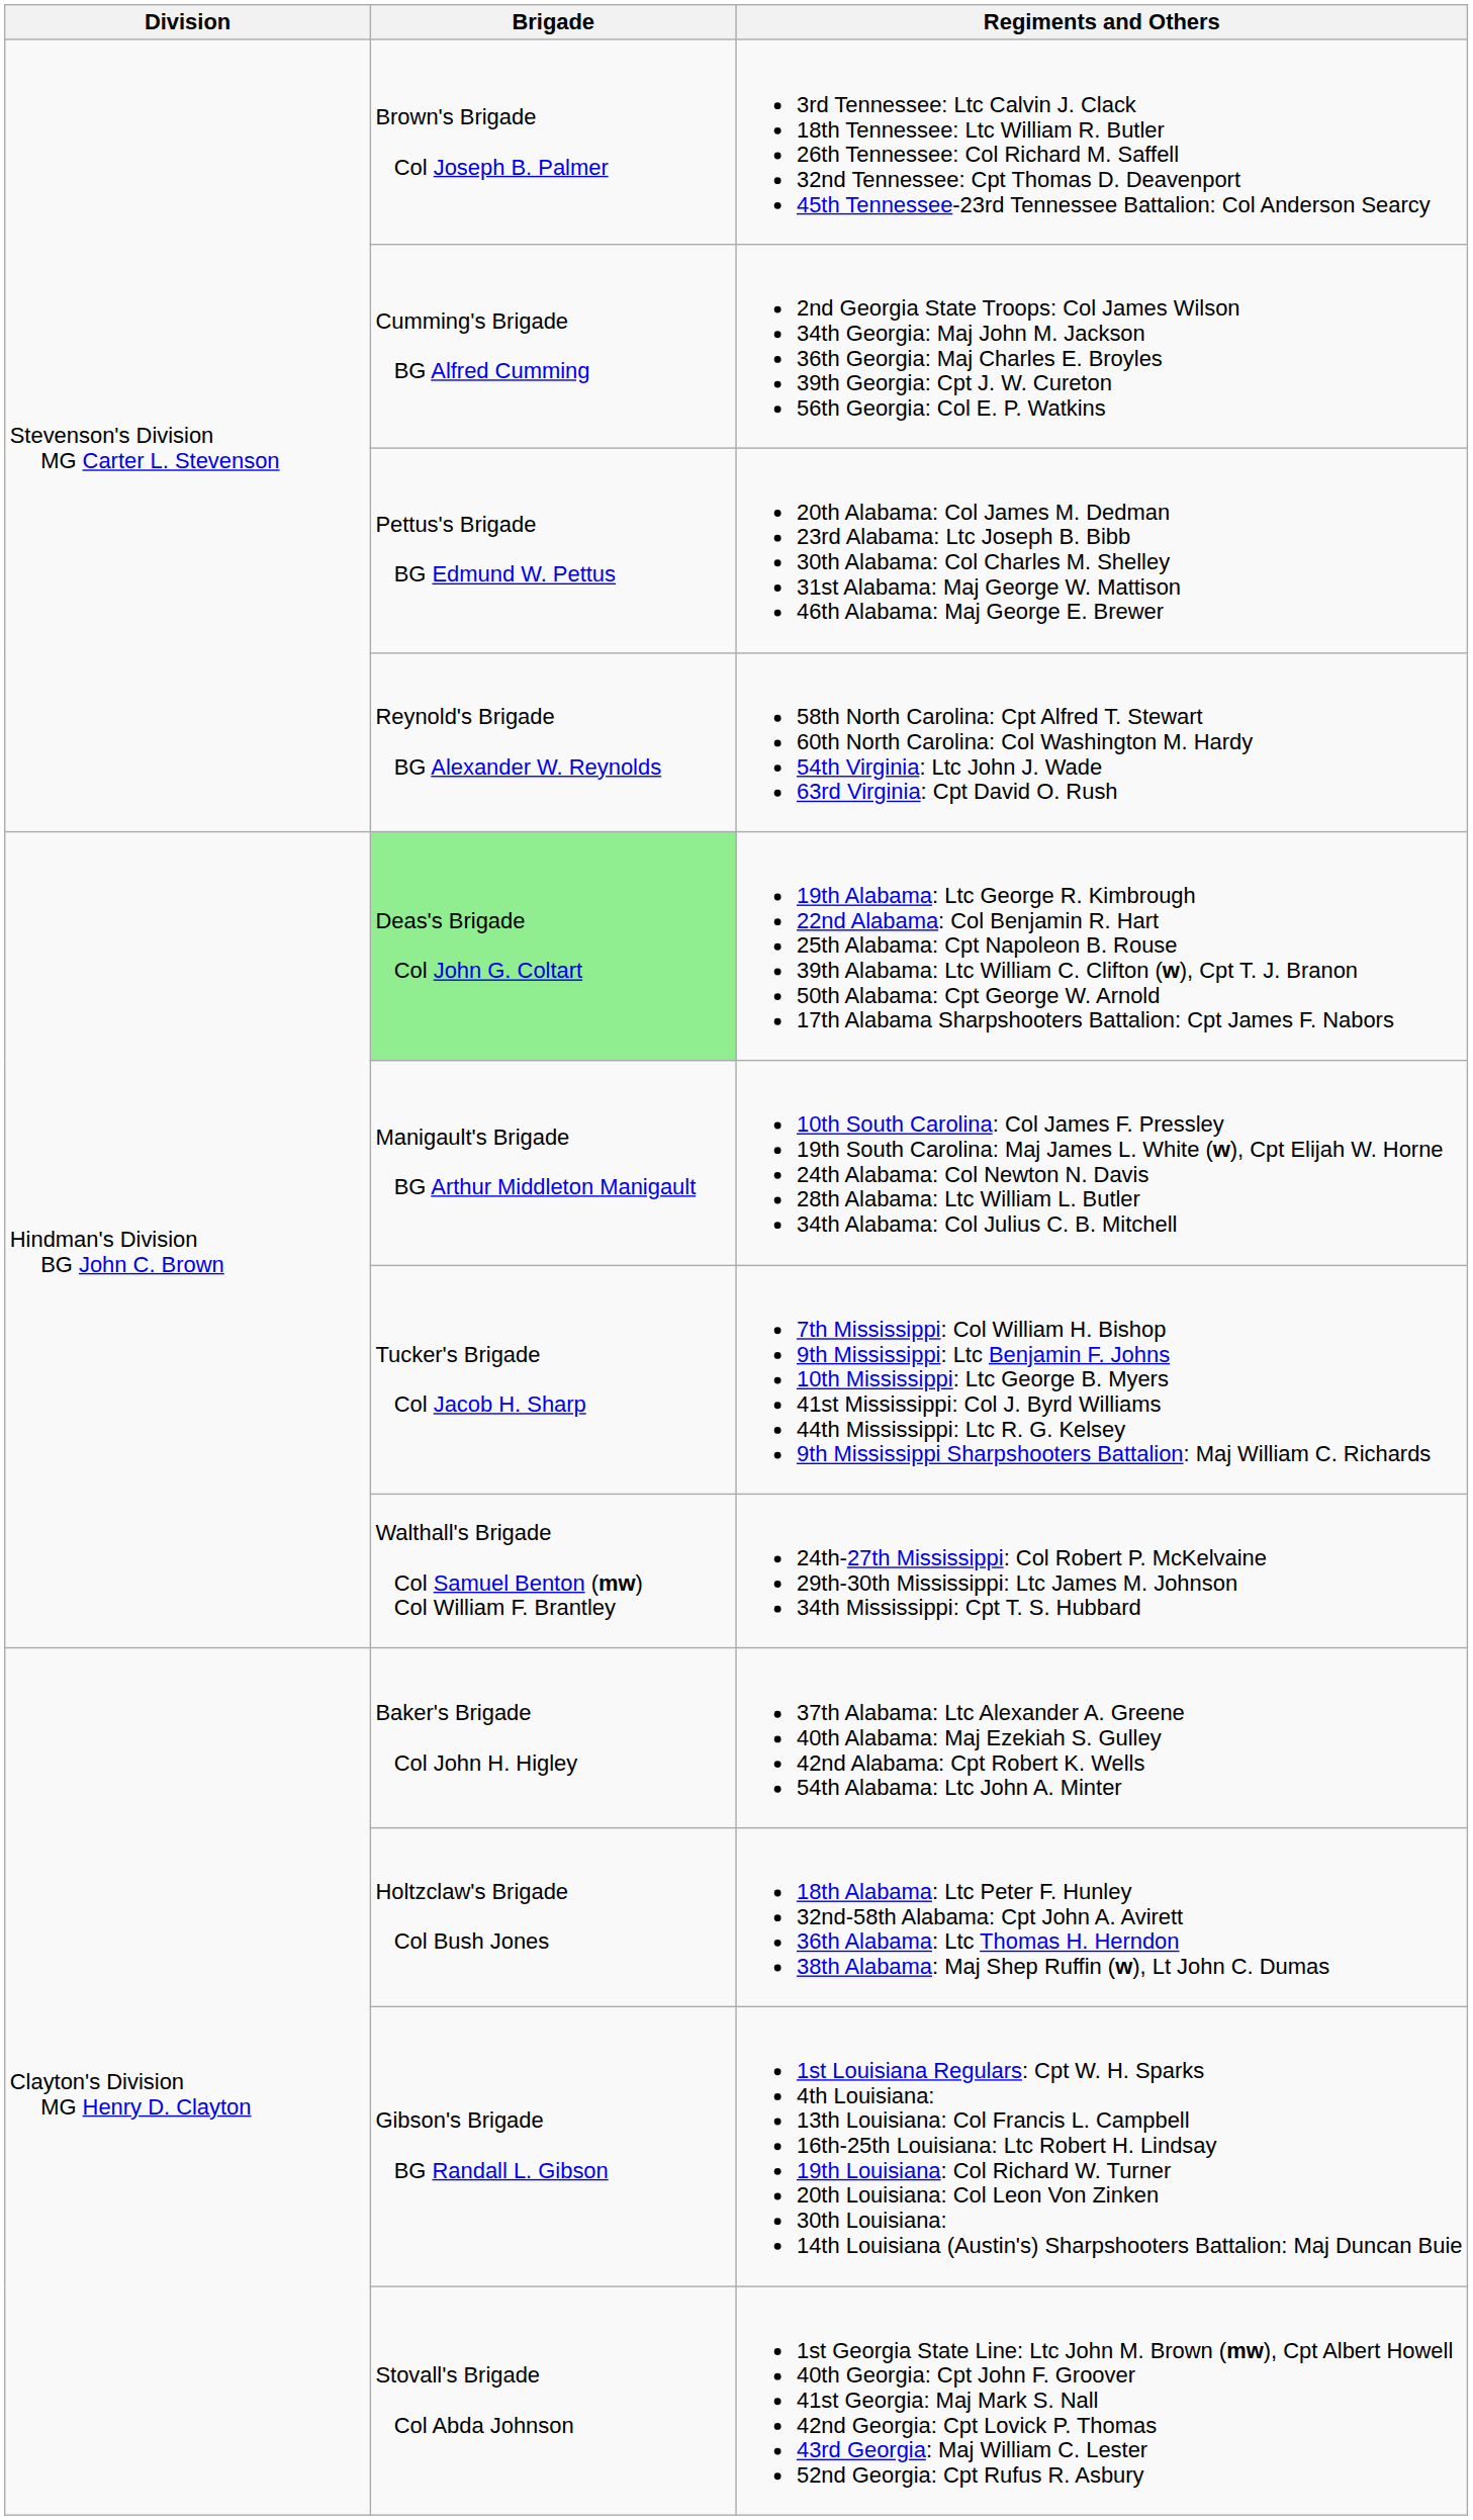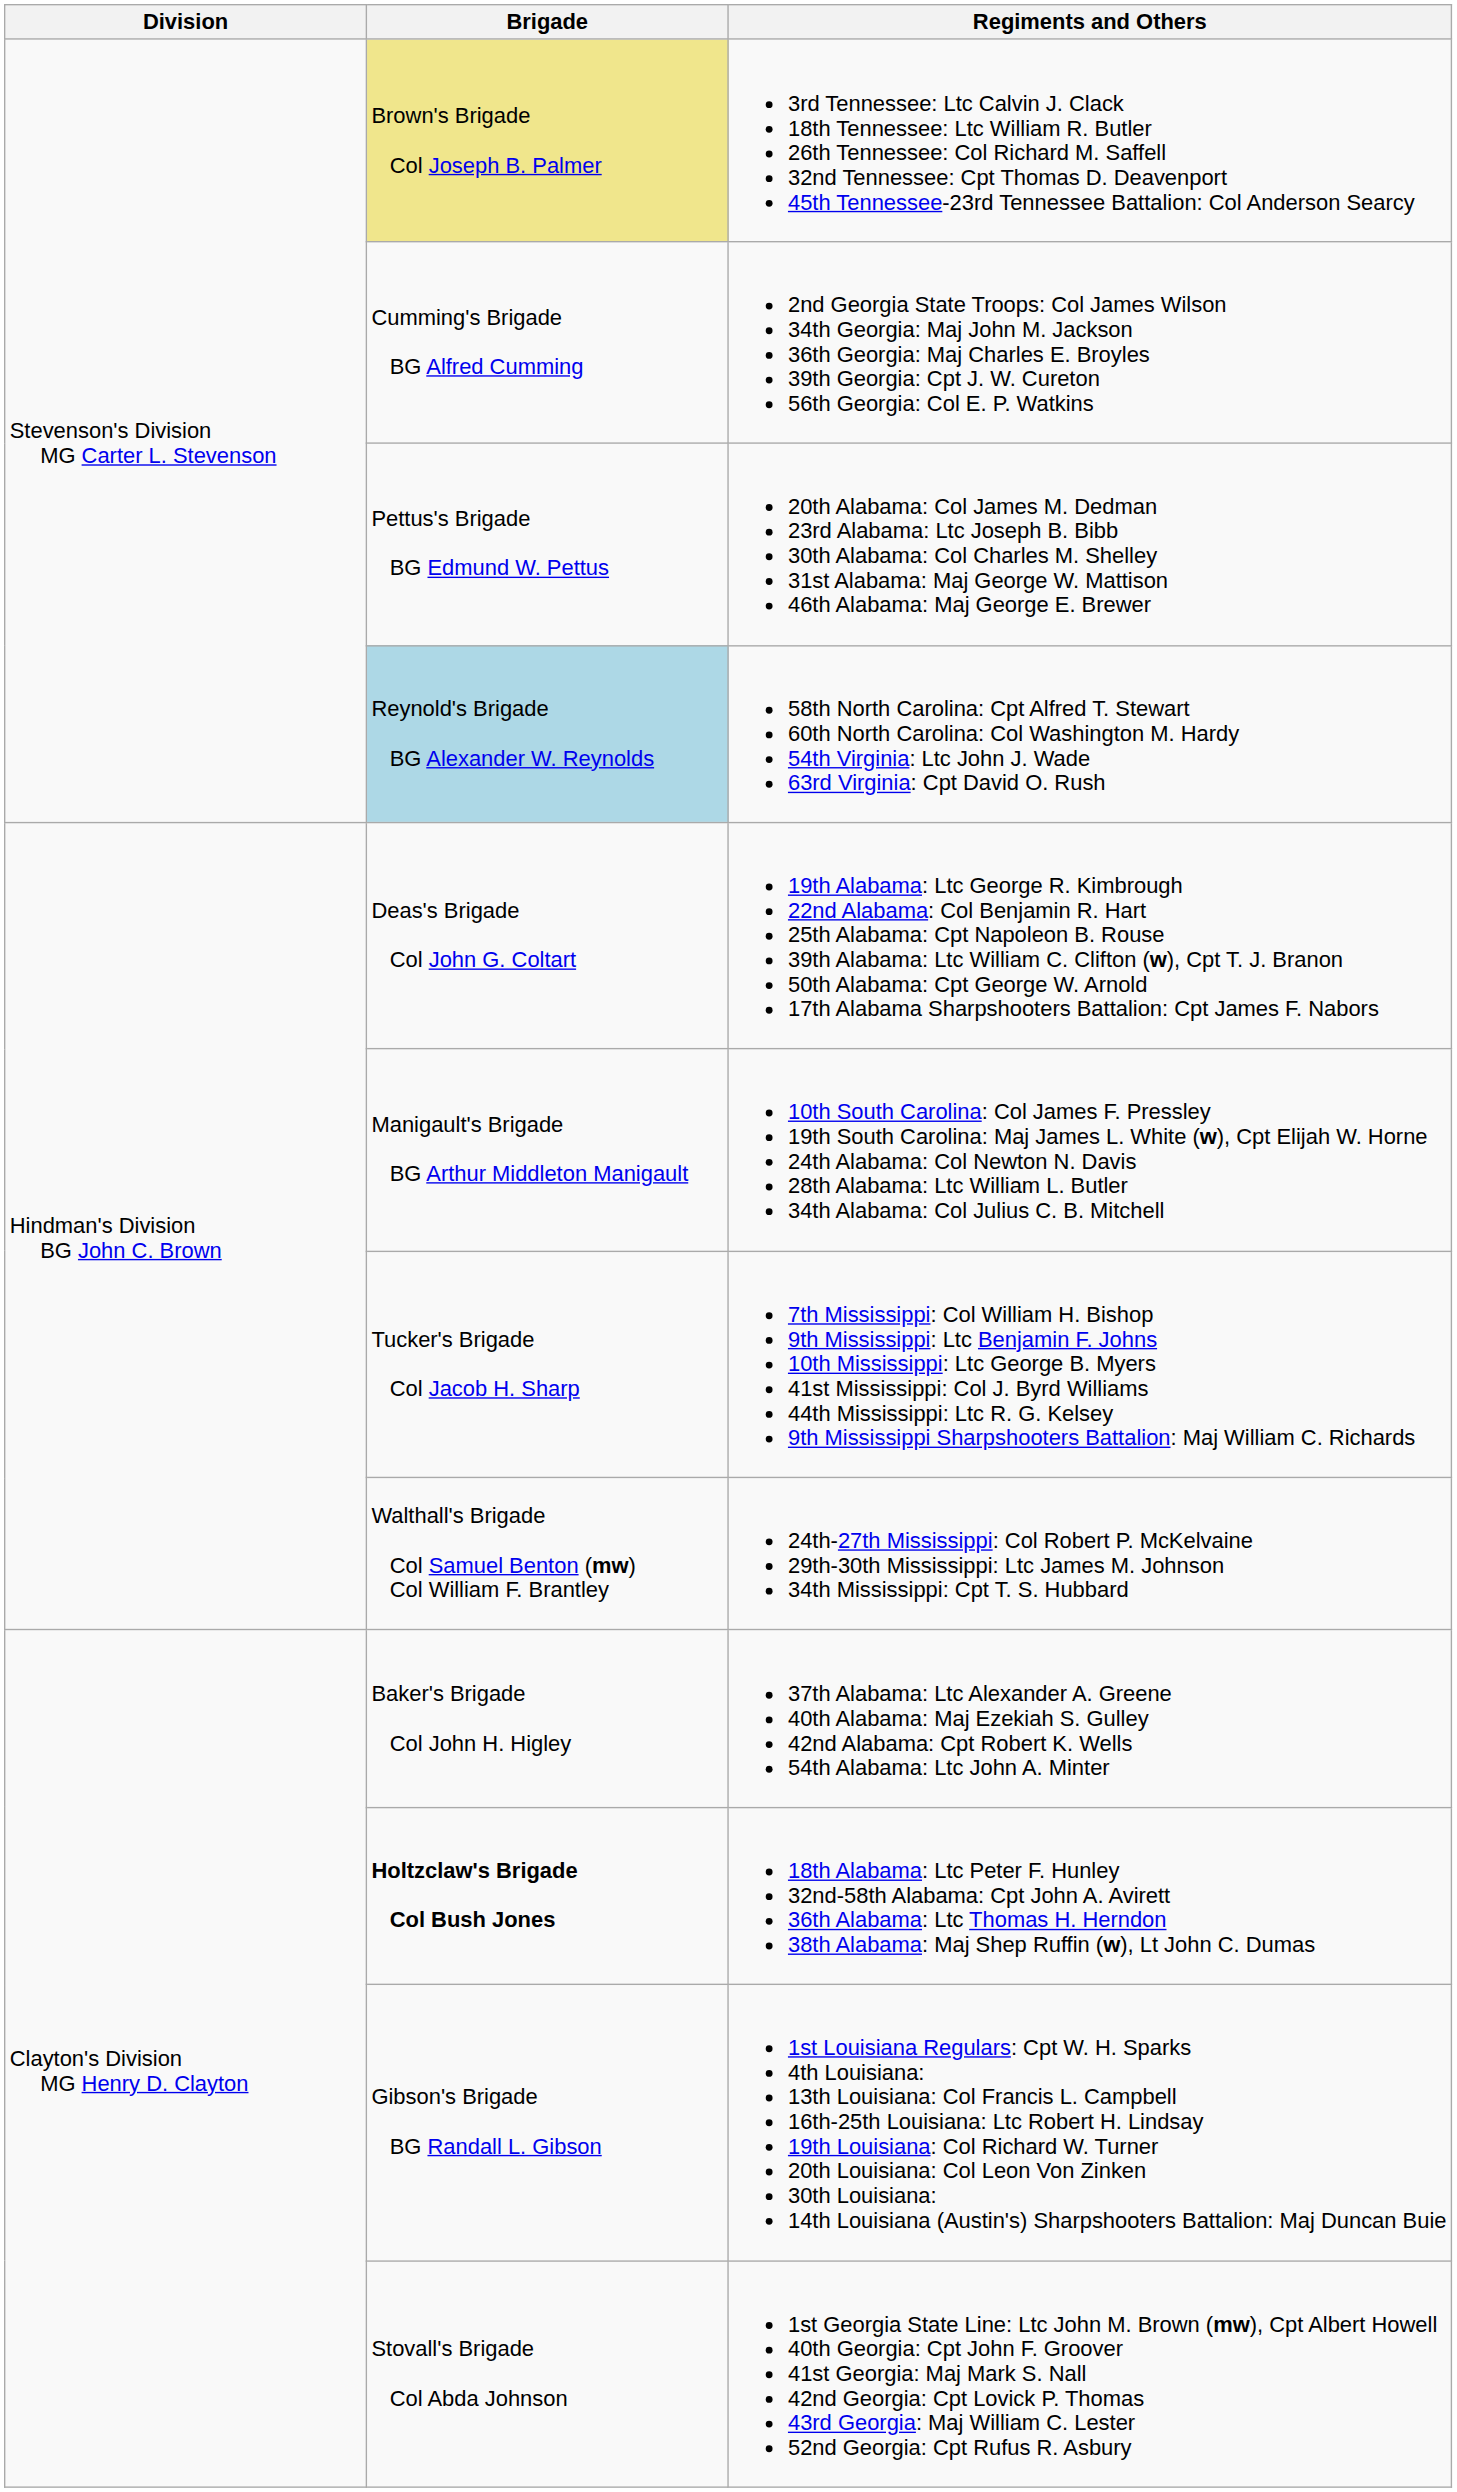Brown's Brigade Col Joseph B. Palmer | Brigade: no background -> khaki background
Reynold's Brigade BG Alexander W. Reynolds | Brigade: no background -> lightblue background
Deas's Brigade Col John G. Coltart | Brigade: lightgreen background -> no background
Holtzclaw's Brigade Col Bush Jones | Brigade: normal -> bold
